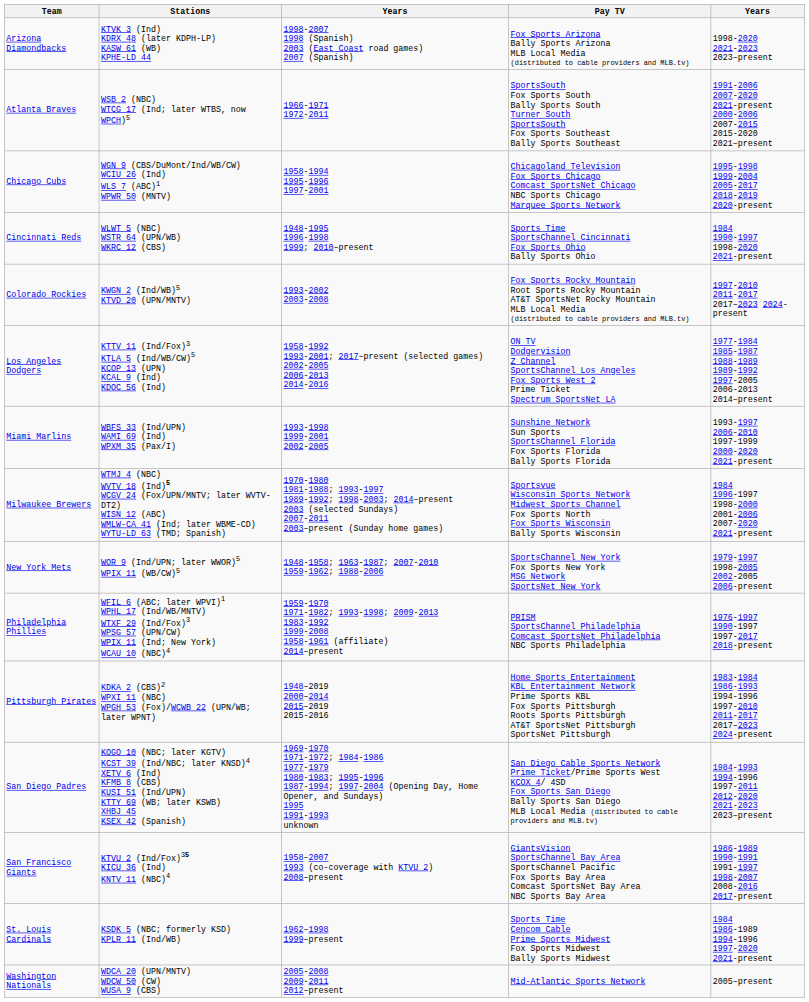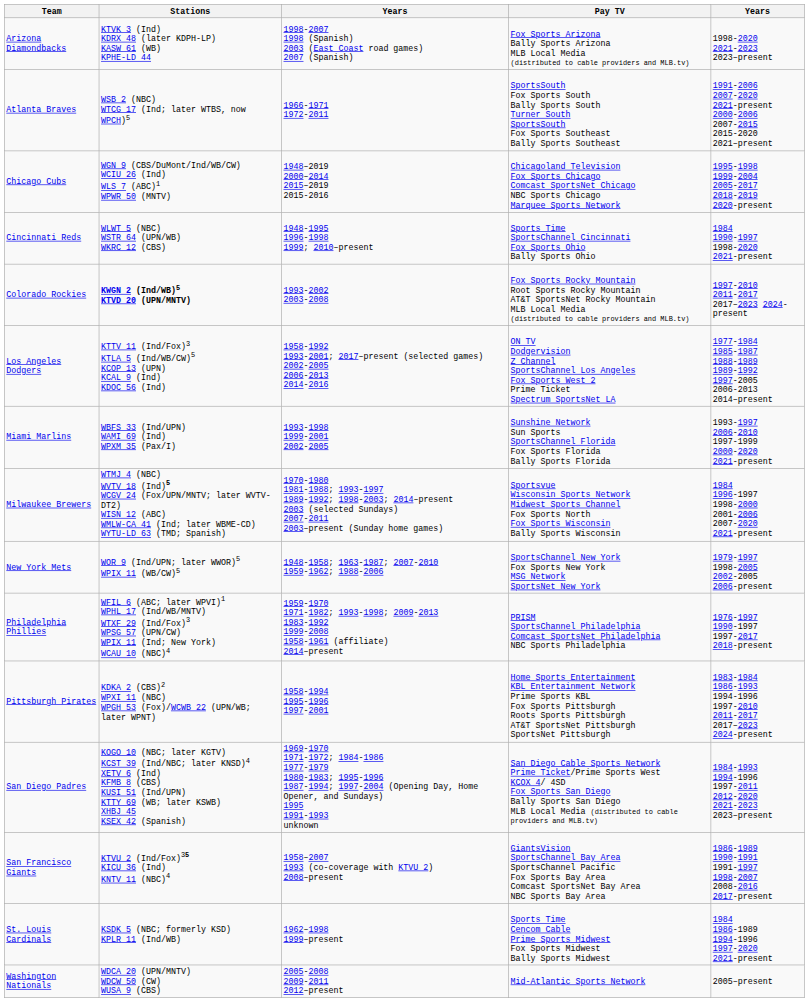Chicago Cubs | column 3: 1958-1994 1995-1996 1997-2001 -> 1948–2019 2000–2014 2015–2019 2015-2016
Colorado Rockies | Stations: normal -> bold
Pittsburgh Pirates | column 3: 1948–2019 2000–2014 2015–2019 2015-2016 -> 1958-1994 1995-1996 1997-2001
